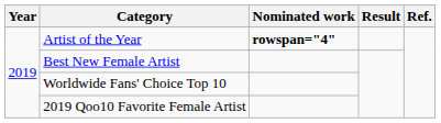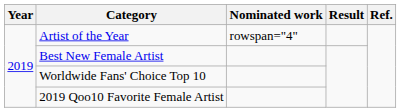Artist of the Year | Nominated work: bold -> normal
